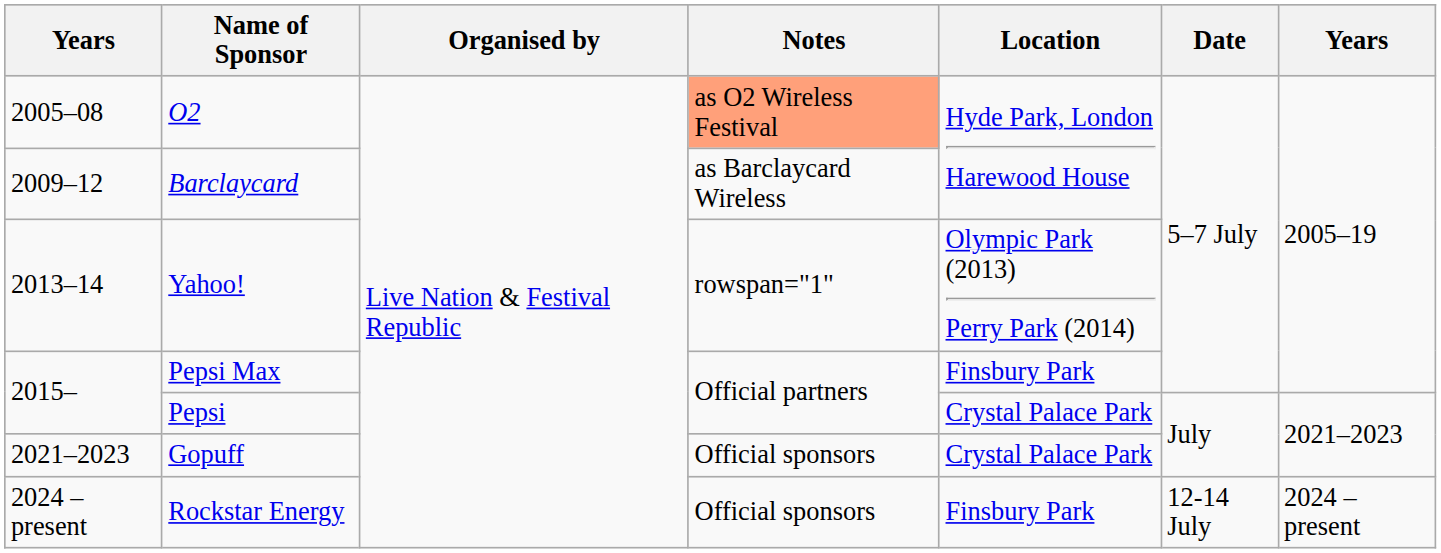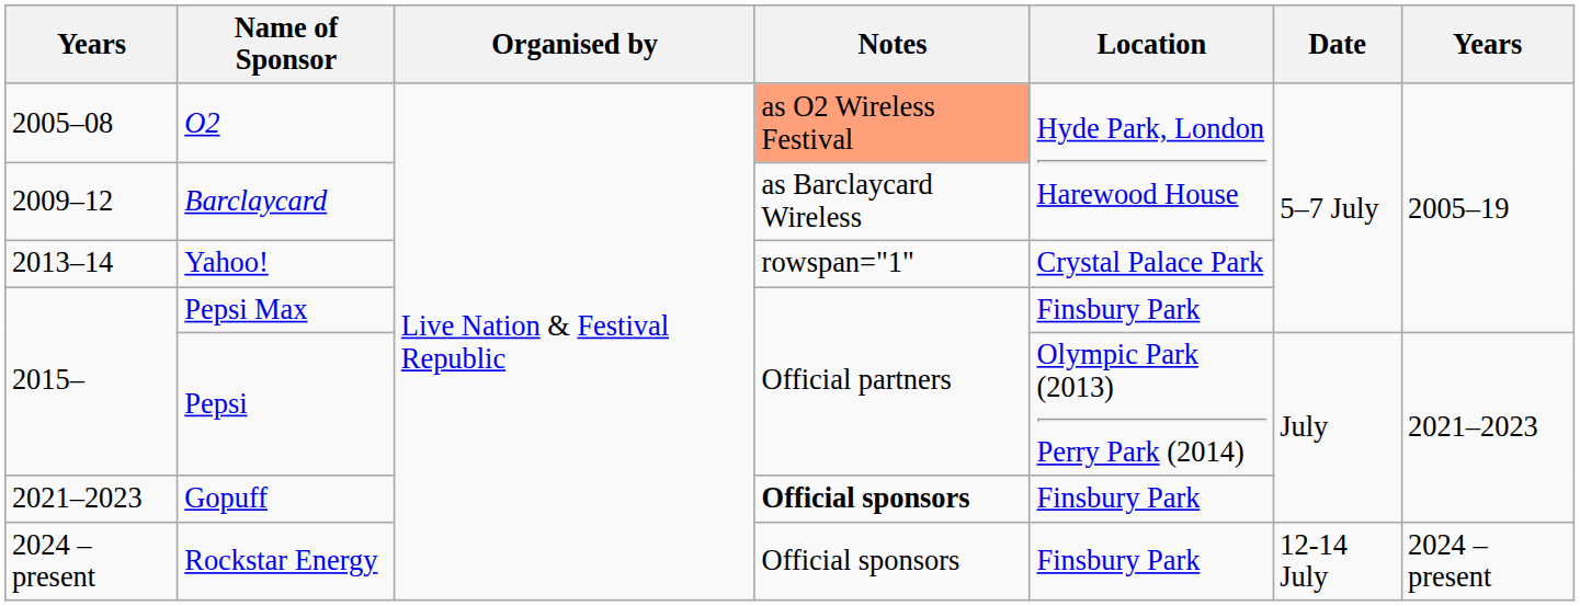Yahoo! | Location: Olympic Park (2013) Perry Park (2014) -> Crystal Palace Park
Pepsi | Location: Crystal Palace Park -> Olympic Park (2013) Perry Park (2014)
Gopuff | Notes: normal -> bold
Gopuff | Location: Crystal Palace Park -> Finsbury Park
